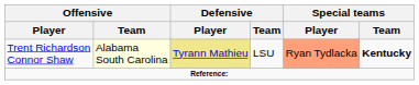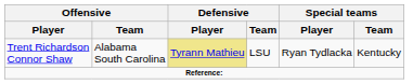Trent Richardson Connor Shaw | Offensive / Team: lightyellow background -> no background
Trent Richardson Connor Shaw | Special teams / Player: lightsalmon background -> no background
Trent Richardson Connor Shaw | Special teams / Team: bold -> normal
